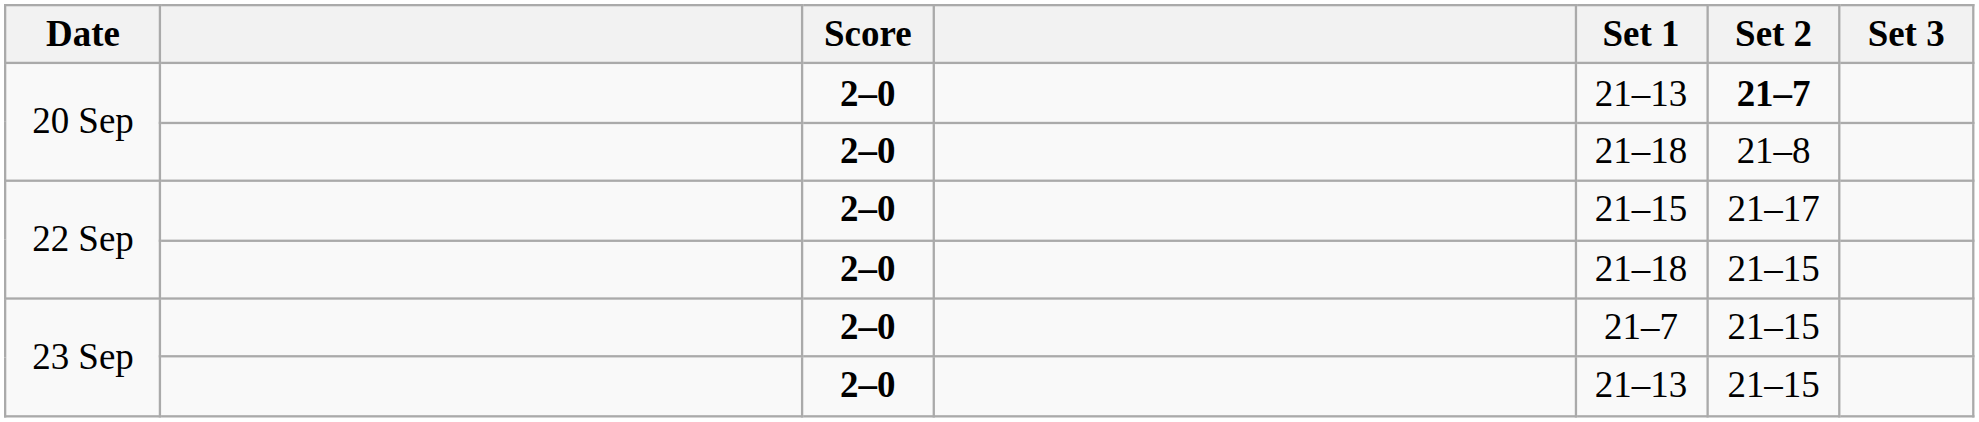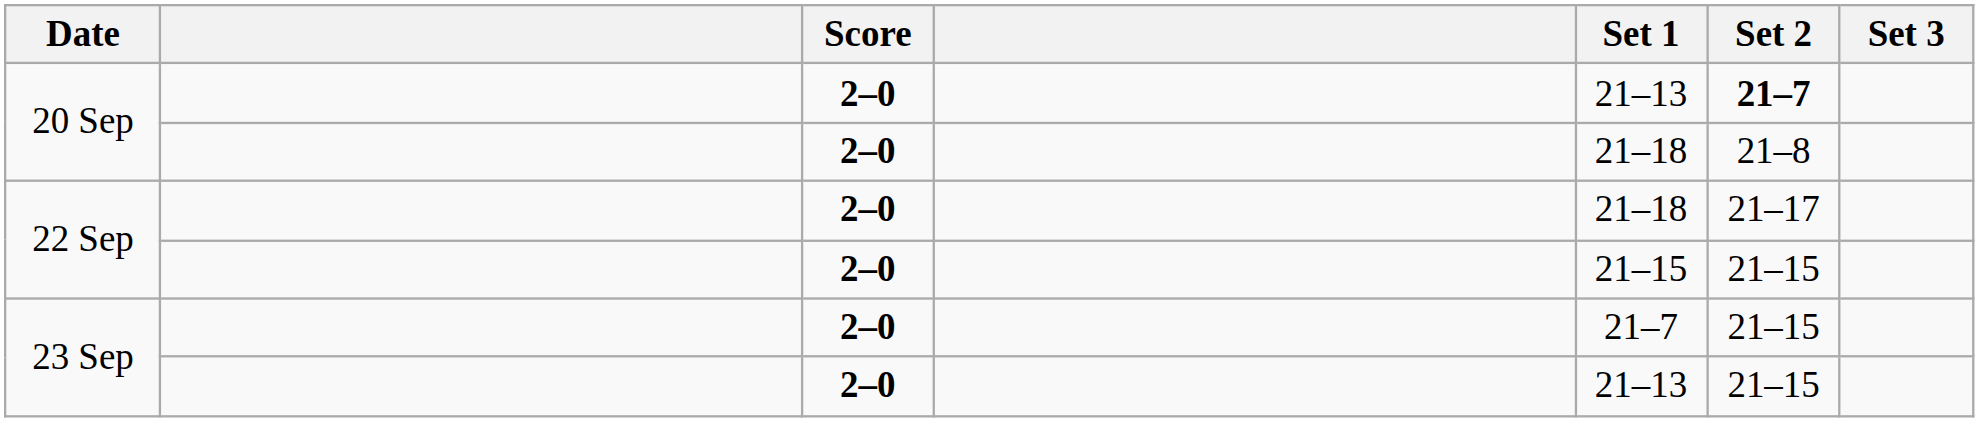row 4 | Set 1: 21–15 -> 21–18
row 5 | Set 1: 21–18 -> 21–15
